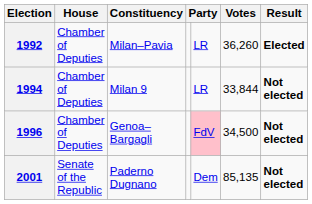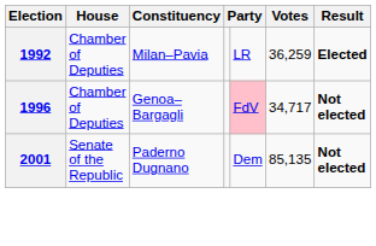1992 | Votes: 36,260 -> 36,259
- row: 1994 | Chamber of Deputies | Milan 9 | LR | 33,844 | Not elected
1996 | Votes: 34,500 -> 34,717
